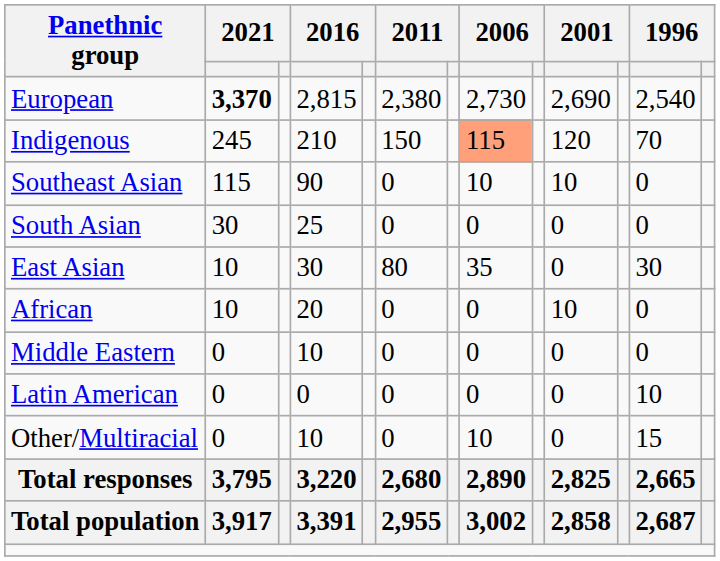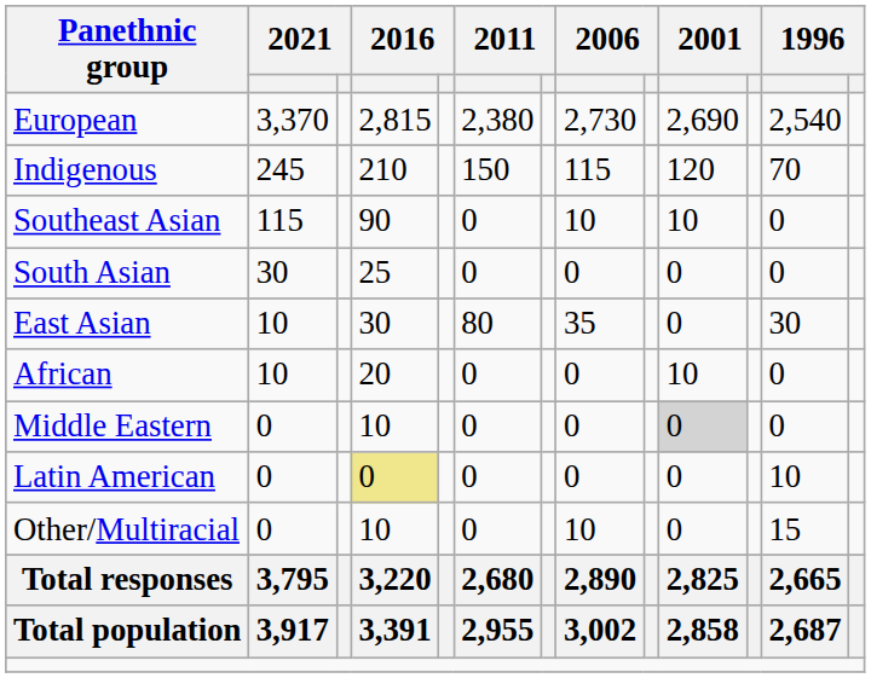European | column 2: bold -> normal
Indigenous | column 8: lightsalmon background -> no background
Middle Eastern | column 10: no background -> lightgrey background
Latin American | column 4: no background -> khaki background
